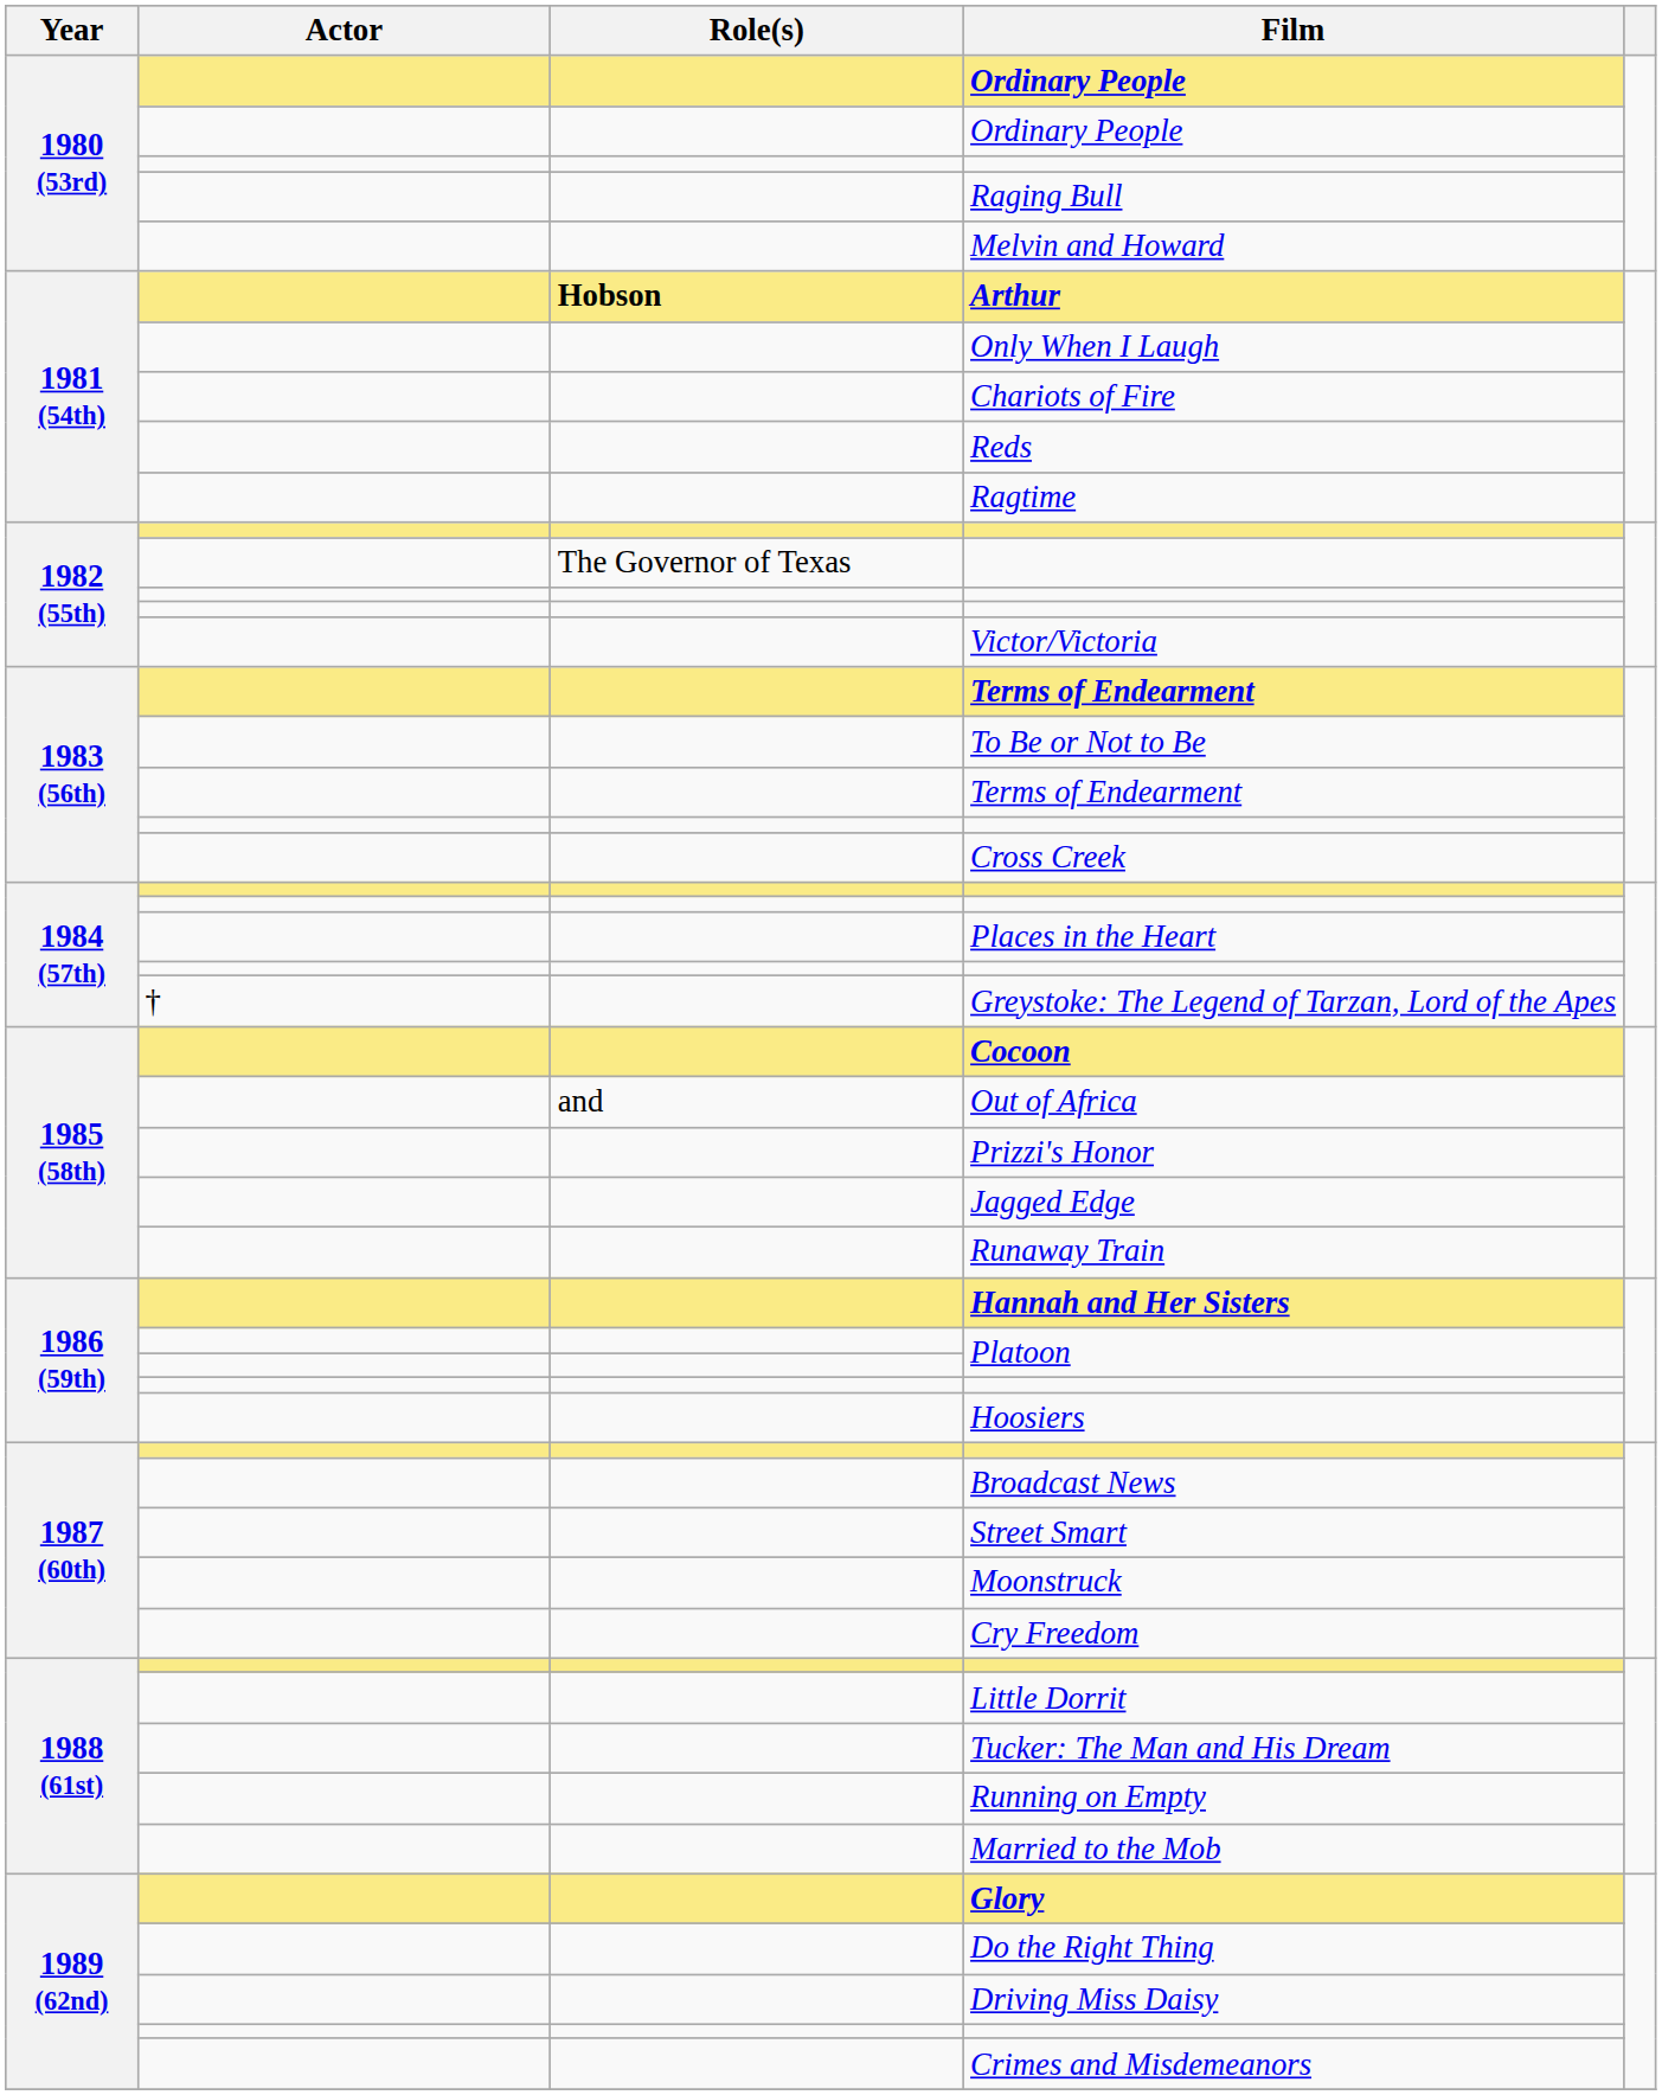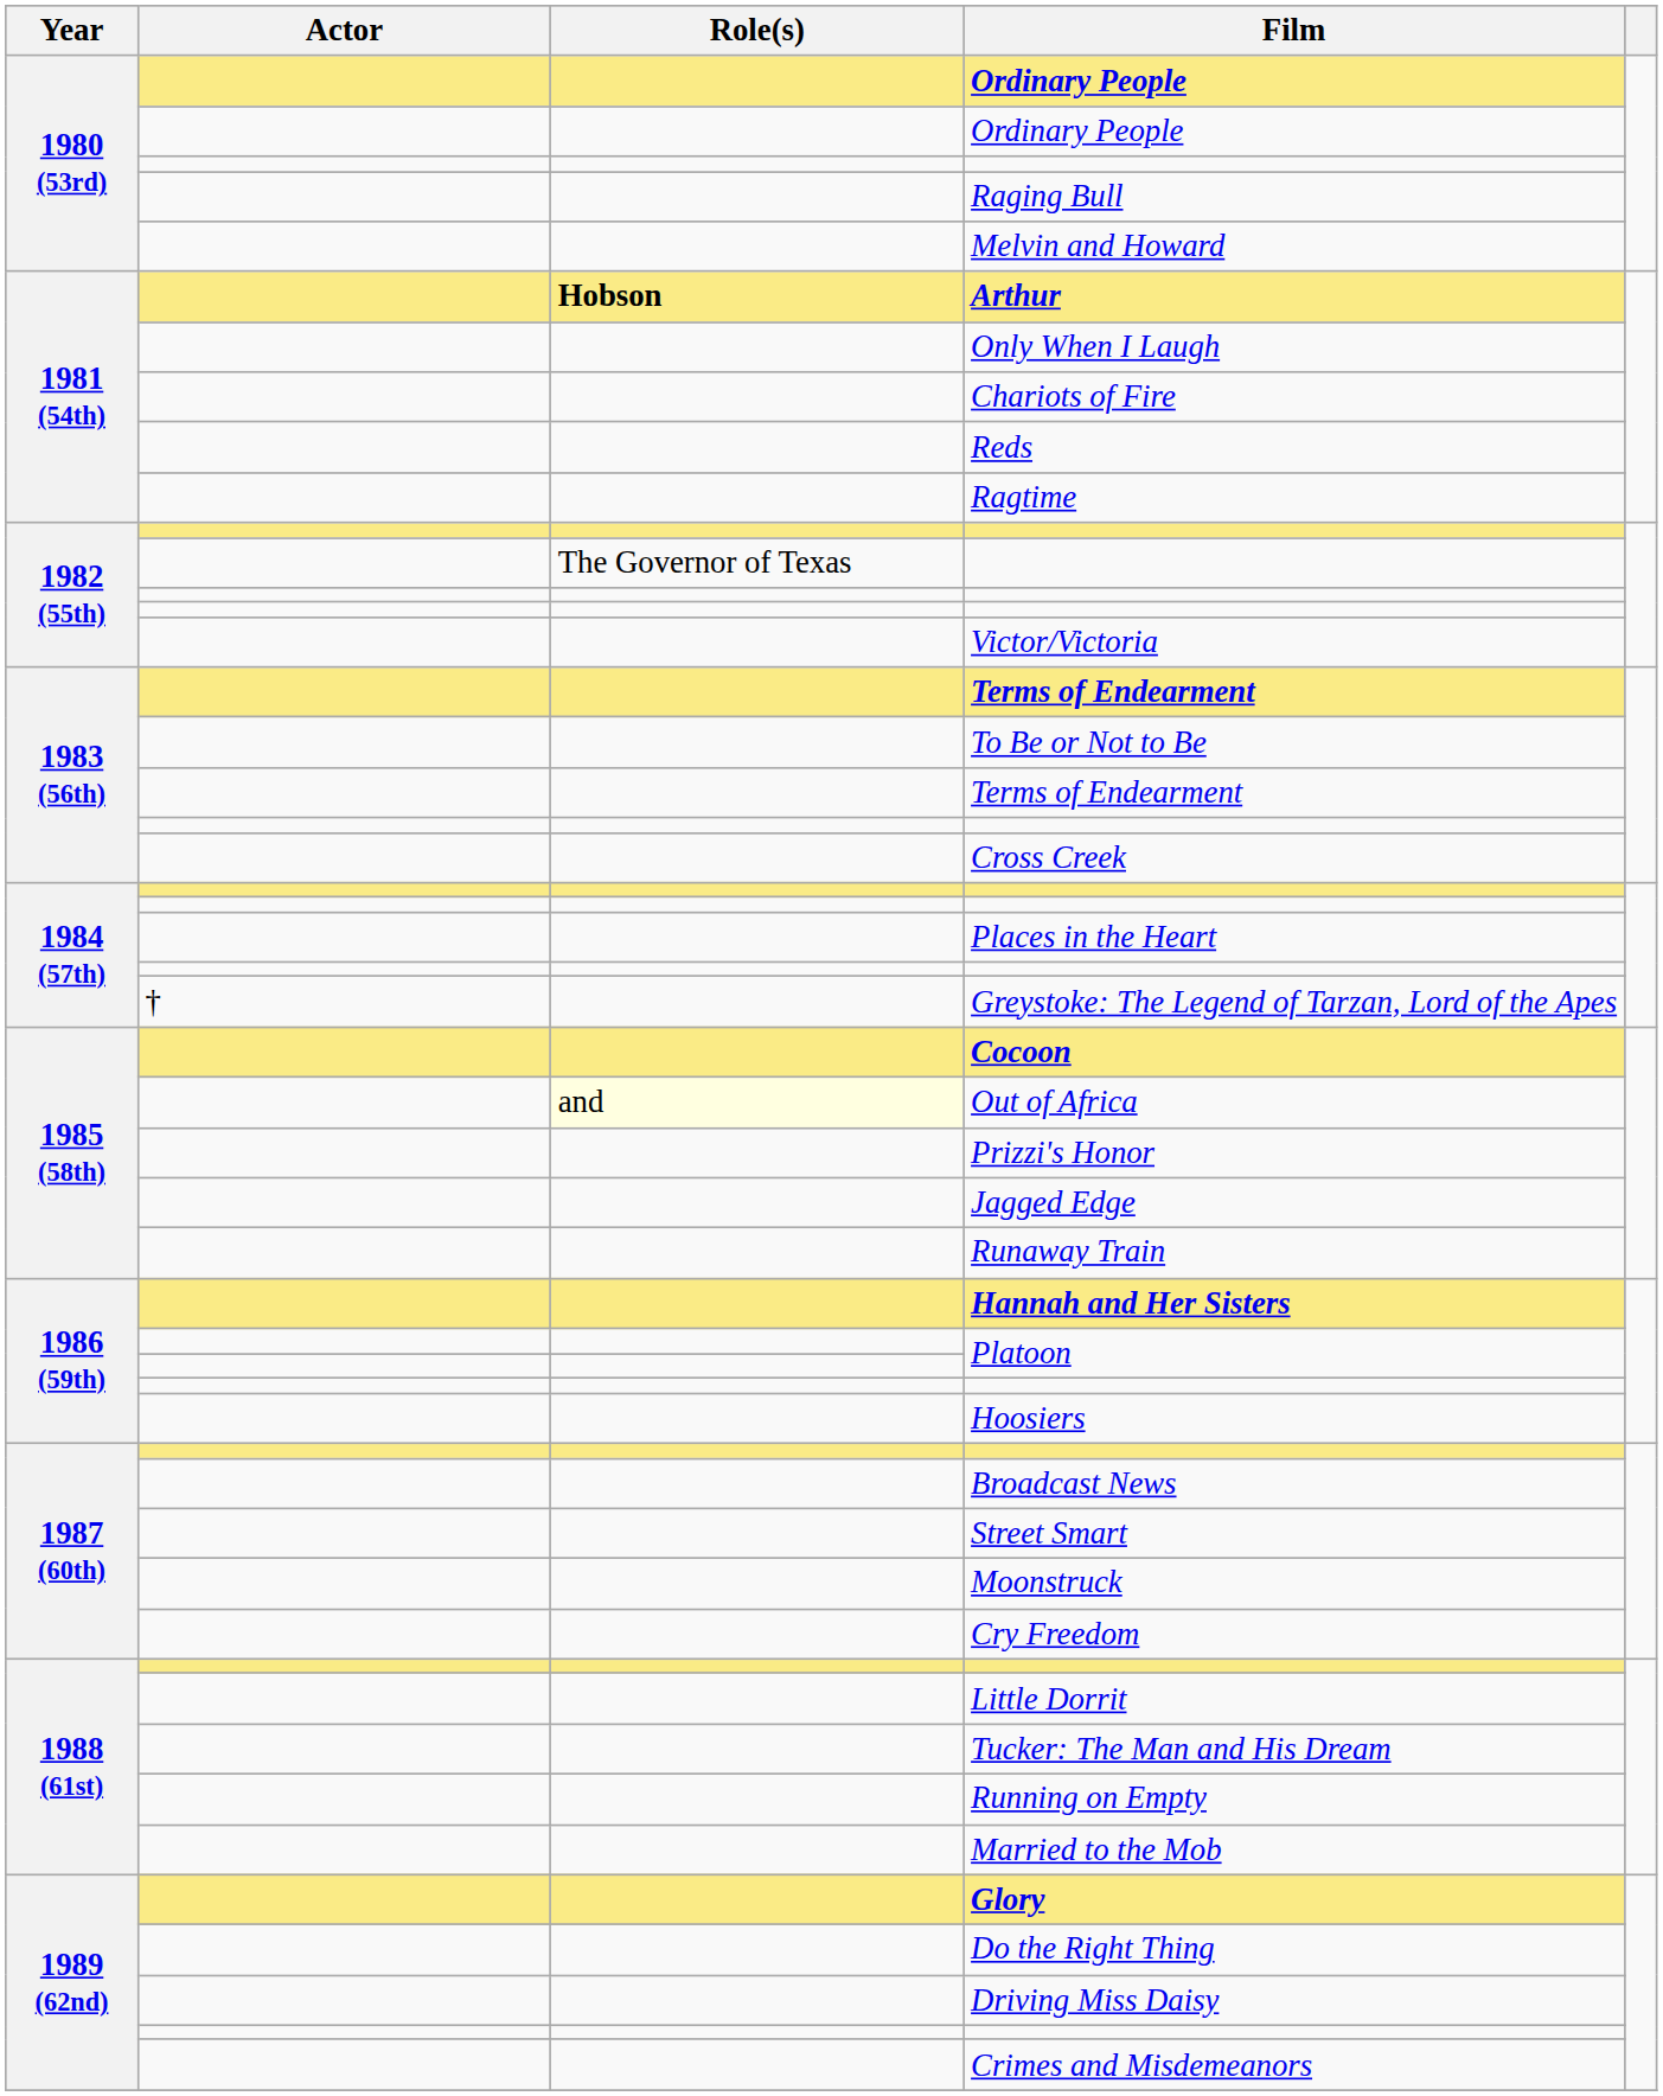Out of Africa | Role(s): no background -> lightyellow background
